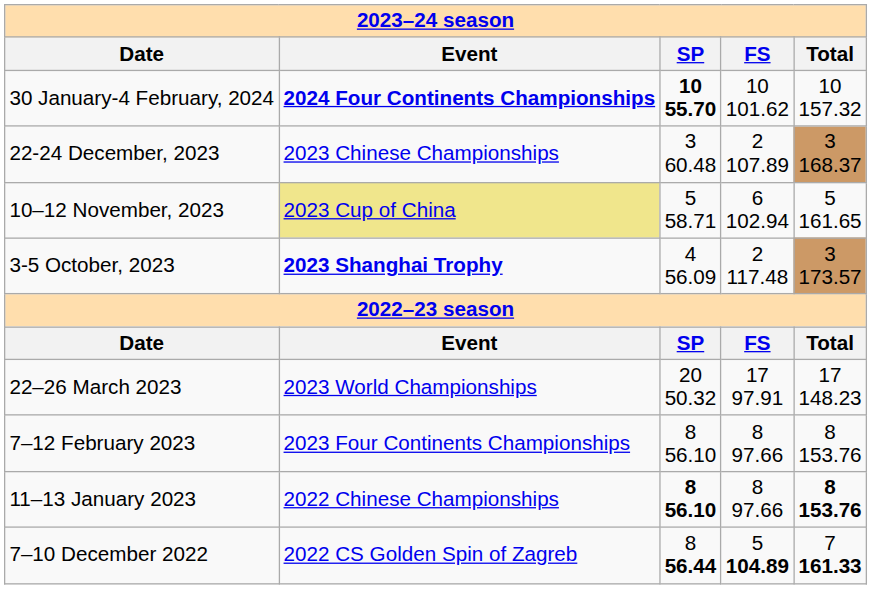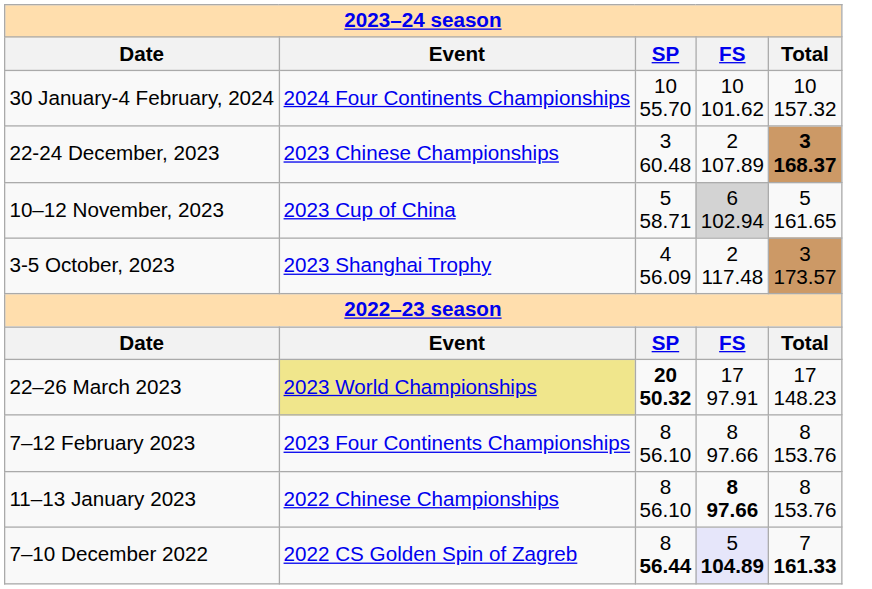30 January-4 February, 2024 | column 2: bold -> normal
30 January-4 February, 2024 | column 3: bold -> normal
22-24 December, 2023 | column 5: normal -> bold
10–12 November, 2023 | column 2: khaki background -> no background
10–12 November, 2023 | column 4: no background -> lightgrey background
3-5 October, 2023 | column 2: bold -> normal
22–26 March 2023 | column 2: no background -> khaki background
22–26 March 2023 | column 3: normal -> bold
11–13 January 2023 | column 3: bold -> normal
11–13 January 2023 | column 4: normal -> bold
11–13 January 2023 | column 5: bold -> normal
7–10 December 2022 | column 4: no background -> lavender background
